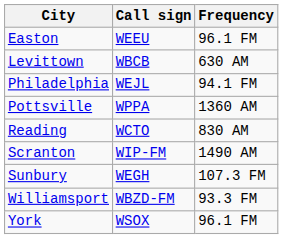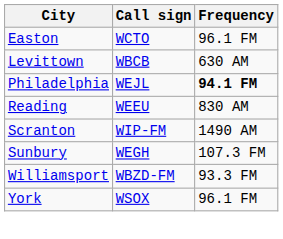Easton | Call sign: WEEU -> WCTO
Philadelphia | Frequency: normal -> bold
- row: Pottsville | WPPA | 1360 AM
Reading | Call sign: WCTO -> WEEU
